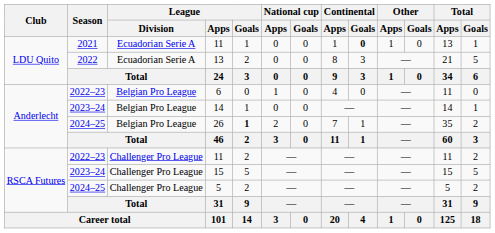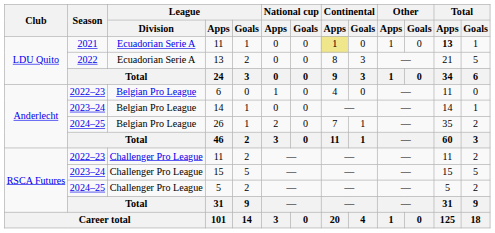2021 / 11 | Continental / Apps: no background -> khaki background
2021 / 11 | Continental / Goals: bold -> normal
2021 / 11 | Total / Apps: normal -> bold
26 | League / Goals: bold -> normal
